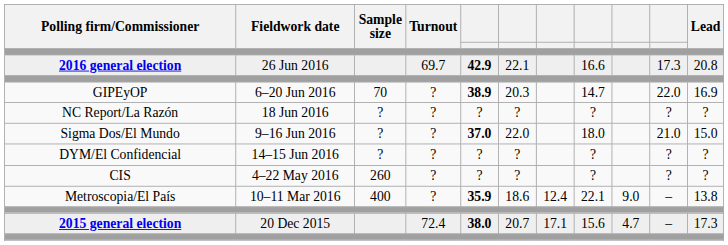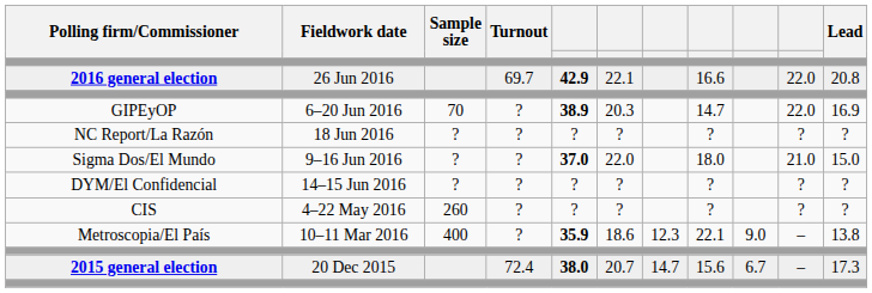2016 general election | column 10: 17.3 -> 22.0
Metroscopia/El País | column 7: 12.4 -> 12.3
2015 general election | column 7: 17.1 -> 14.7
2015 general election | column 9: 4.7 -> 6.7
